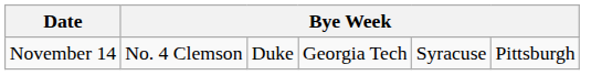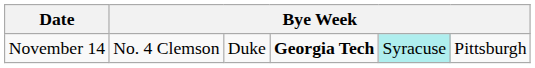November 14 | column 4: normal -> bold
November 14 | column 5: no background -> paleturquoise background
